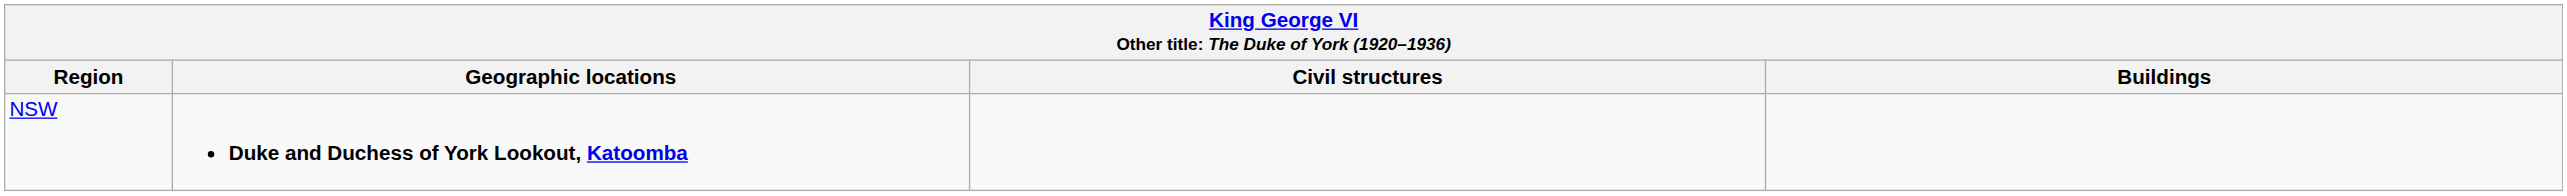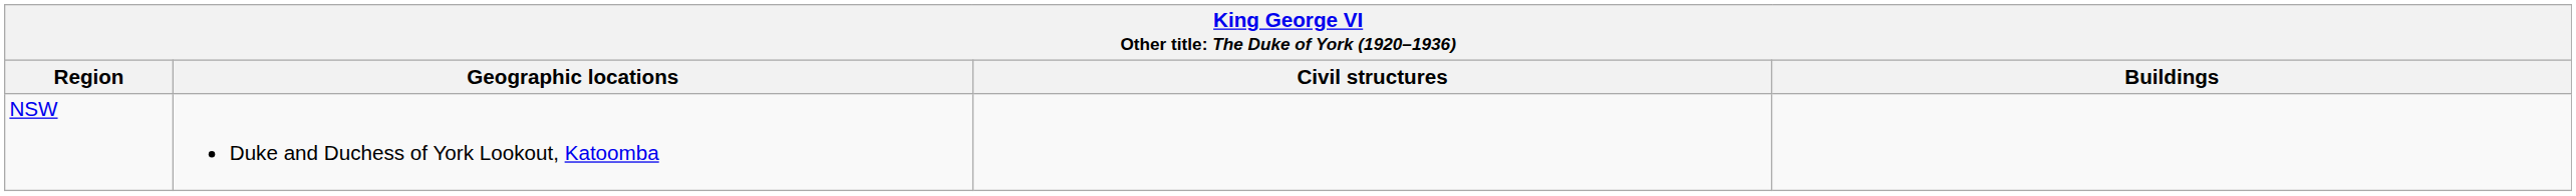NSW | Geographic locations: bold -> normal
